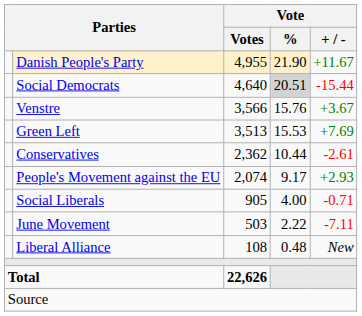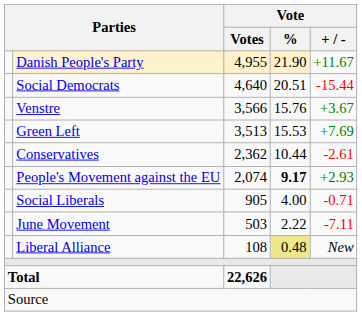Social Democrats | Vote / %: lightgrey background -> no background
People's Movement against the EU | Vote / %: normal -> bold
Liberal Alliance | Vote / %: no background -> khaki background
